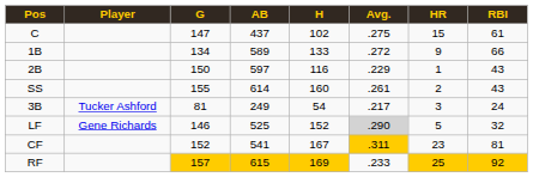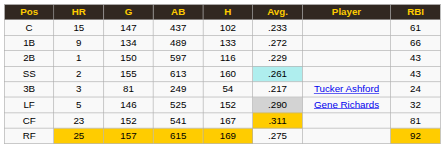columns swapped: Player <-> HR
C | Avg.: .275 -> .233
1B | AB: 589 -> 489
SS | AB: 614 -> 613
SS | Avg.: no background -> paleturquoise background
RF | Avg.: .233 -> .275
